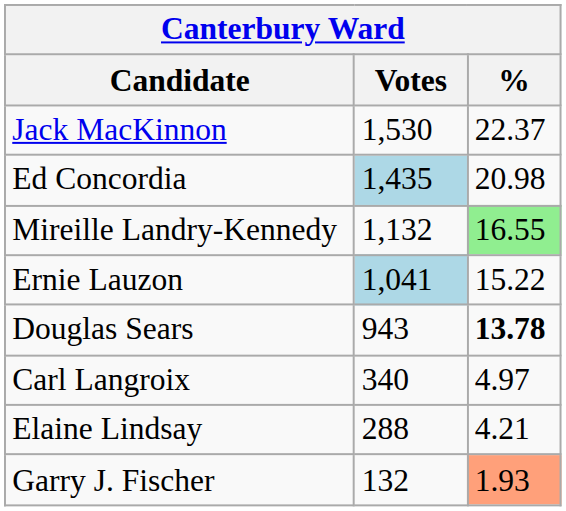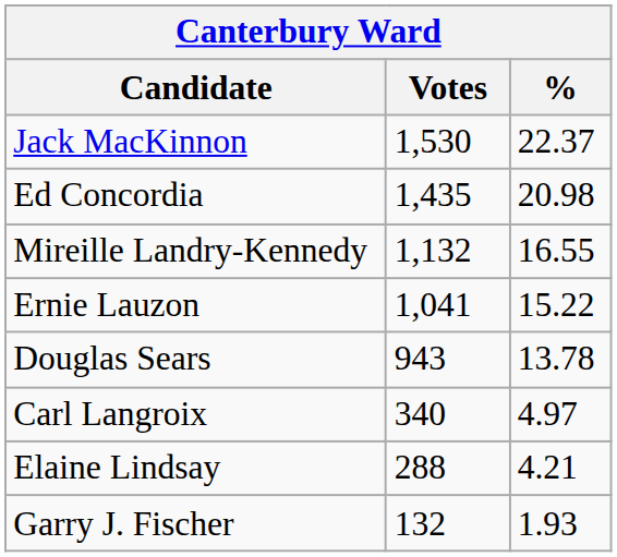Ed Concordia | Votes: lightblue background -> no background
Mireille Landry-Kennedy | %: lightgreen background -> no background
Ernie Lauzon | Votes: lightblue background -> no background
Douglas Sears | %: bold -> normal
Garry J. Fischer | %: lightsalmon background -> no background
